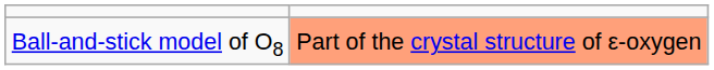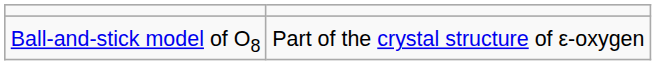Ball-and-stick model of O8 | column 2: lightsalmon background -> no background
